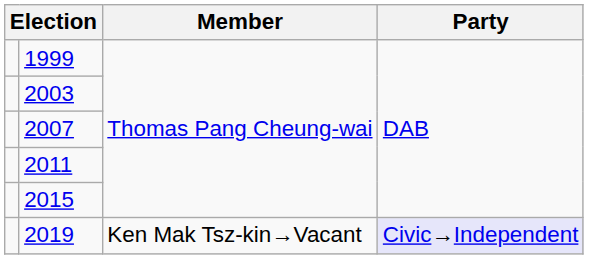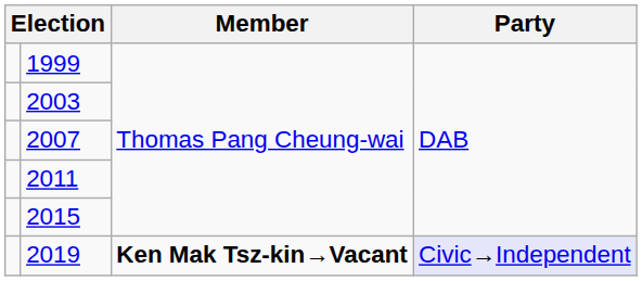2019 | Member: normal -> bold
